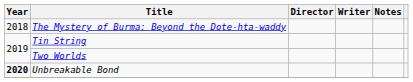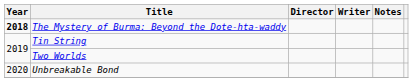The Mystery of Burma: Beyond the Dote-hta-waddy | Year: normal -> bold
Unbreakable Bond | Year: bold -> normal
